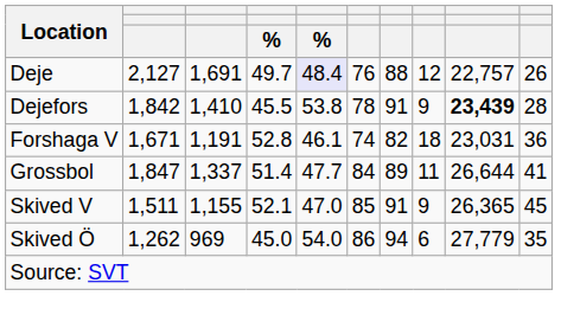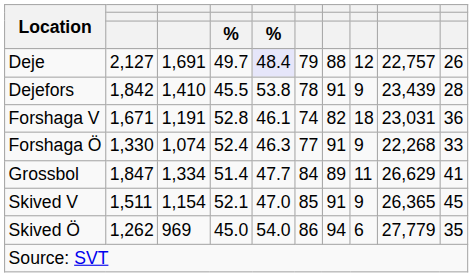Deje | column 6: 76 -> 79
Dejefors | column 9: bold -> normal
+ row: Forshaga Ö | 1,330 | 1,074 | 52.4 | 46.3 | 77 | 91 | 9 | 22,268 | 33
Grossbol | column 3: 1,337 -> 1,334
Grossbol | column 9: 26,644 -> 26,629
Skived V | column 3: 1,155 -> 1,154
